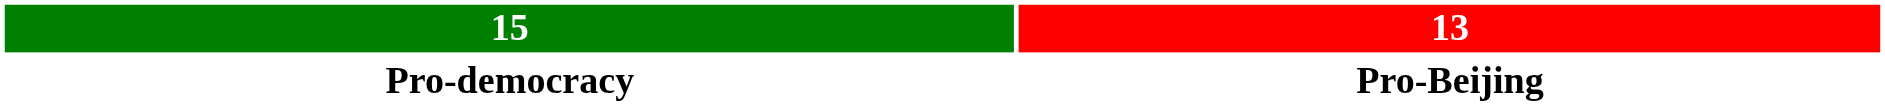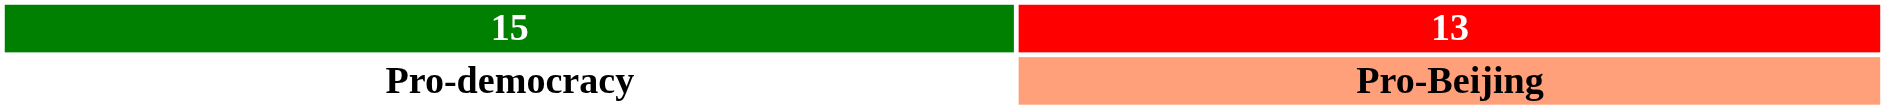Pro-democracy | 13: no background -> lightsalmon background
